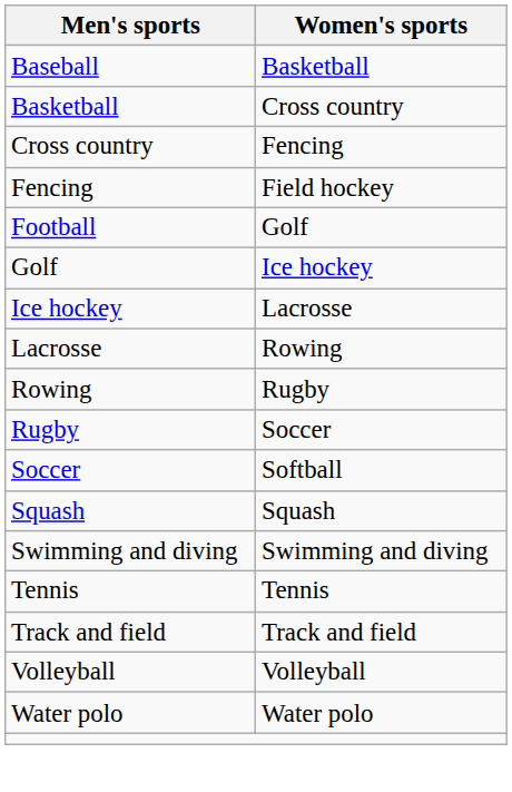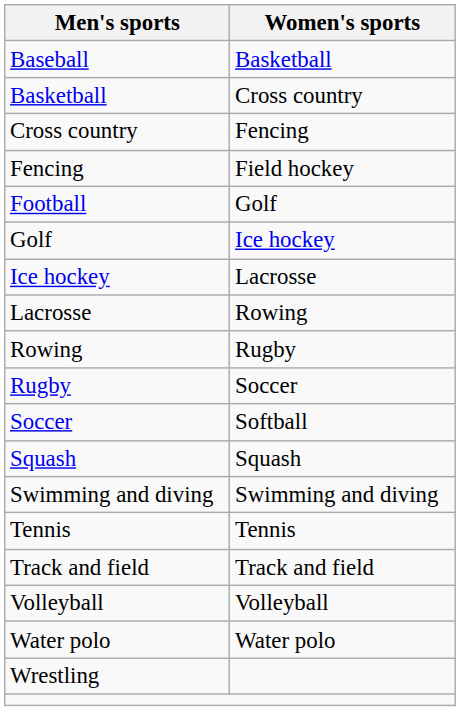+ row: Wrestling
